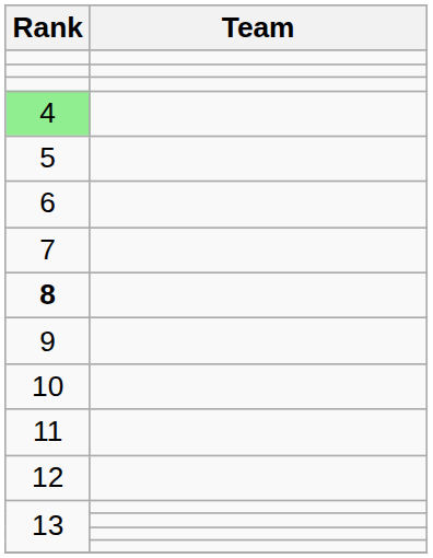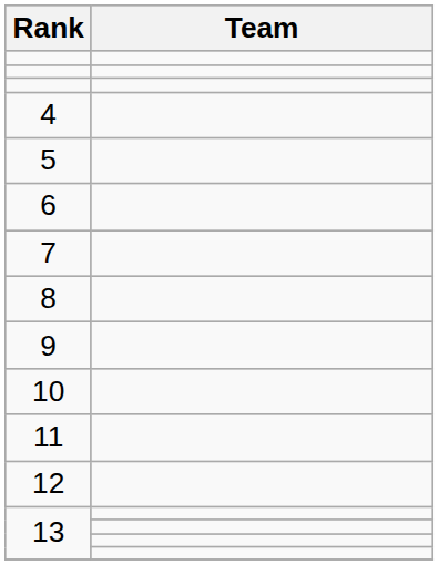row 5 | Rank: lightgreen background -> no background
row 9 | Rank: bold -> normal
